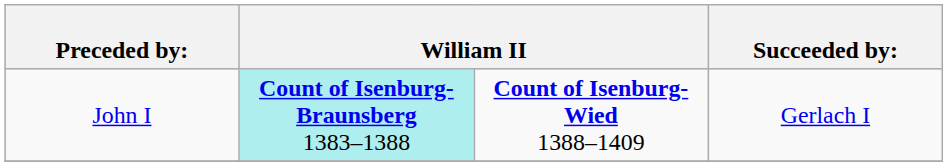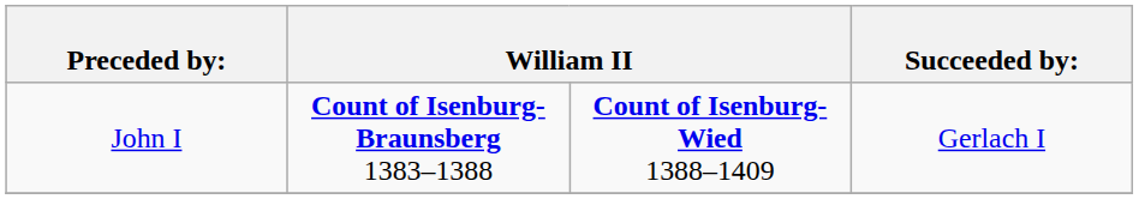John I | column 2: paleturquoise background -> no background
